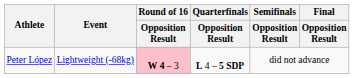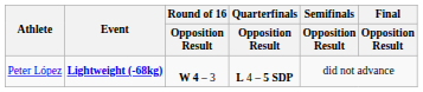Peter López | Event: normal -> bold
Peter López | Round of 16 / Opposition Result: pink background -> no background
